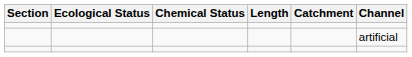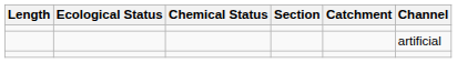columns swapped: Section <-> Length
